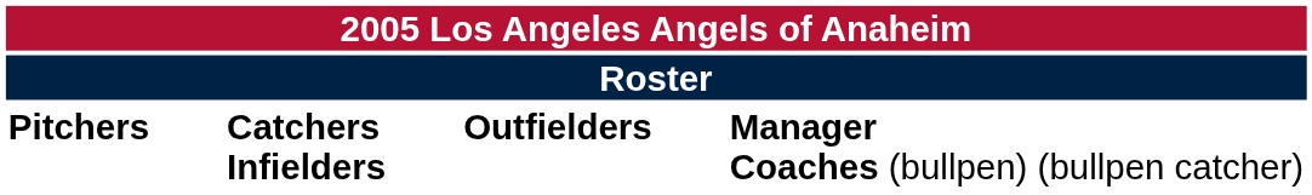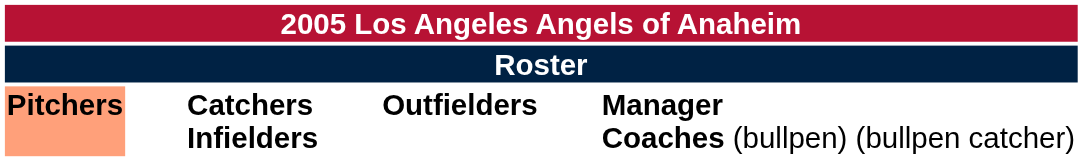Pitchers | column 1: no background -> lightsalmon background
